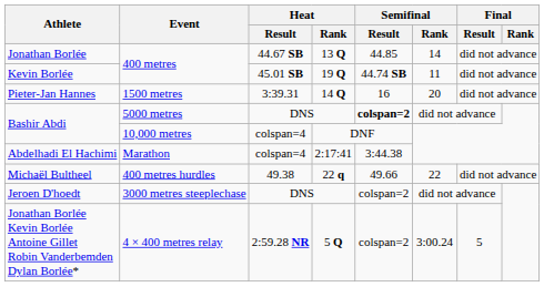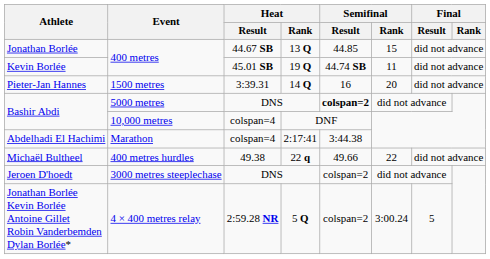Jonathan Borlée | Semifinal / Rank: 14 -> 15
